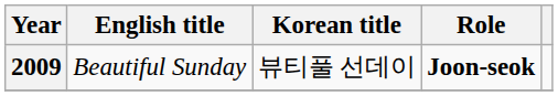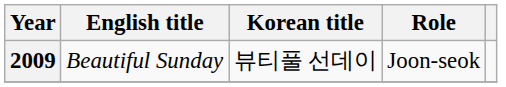2009 | Role: bold -> normal
